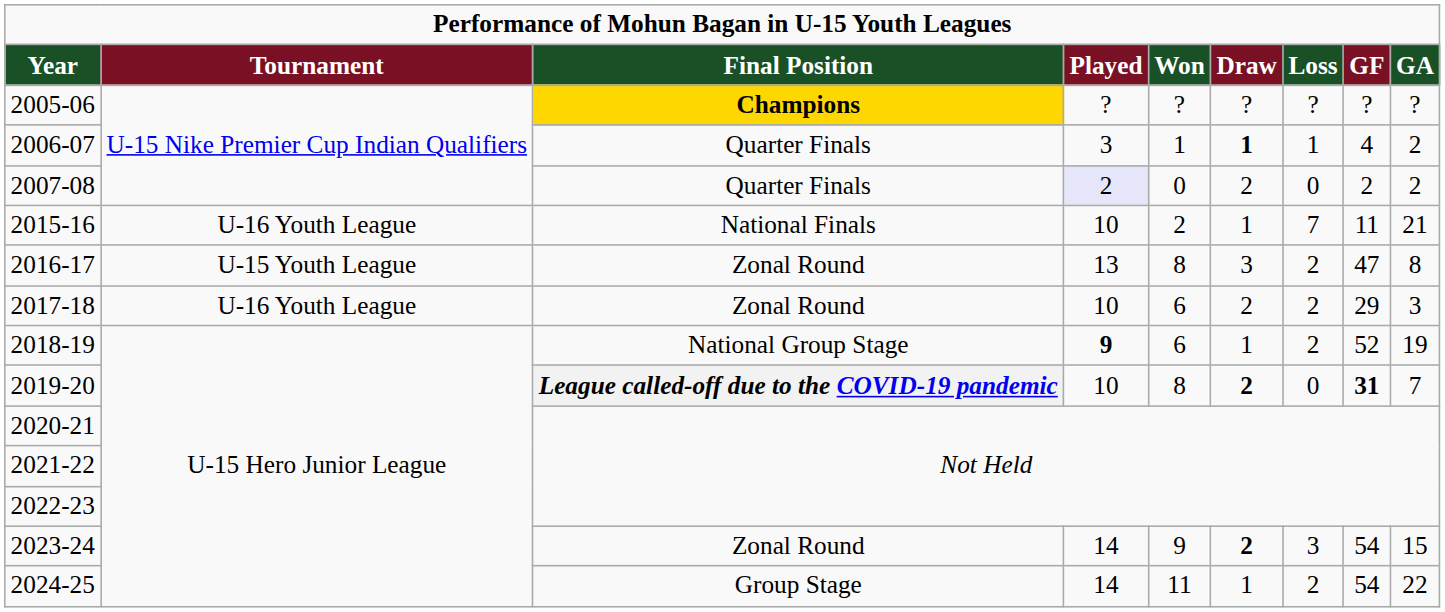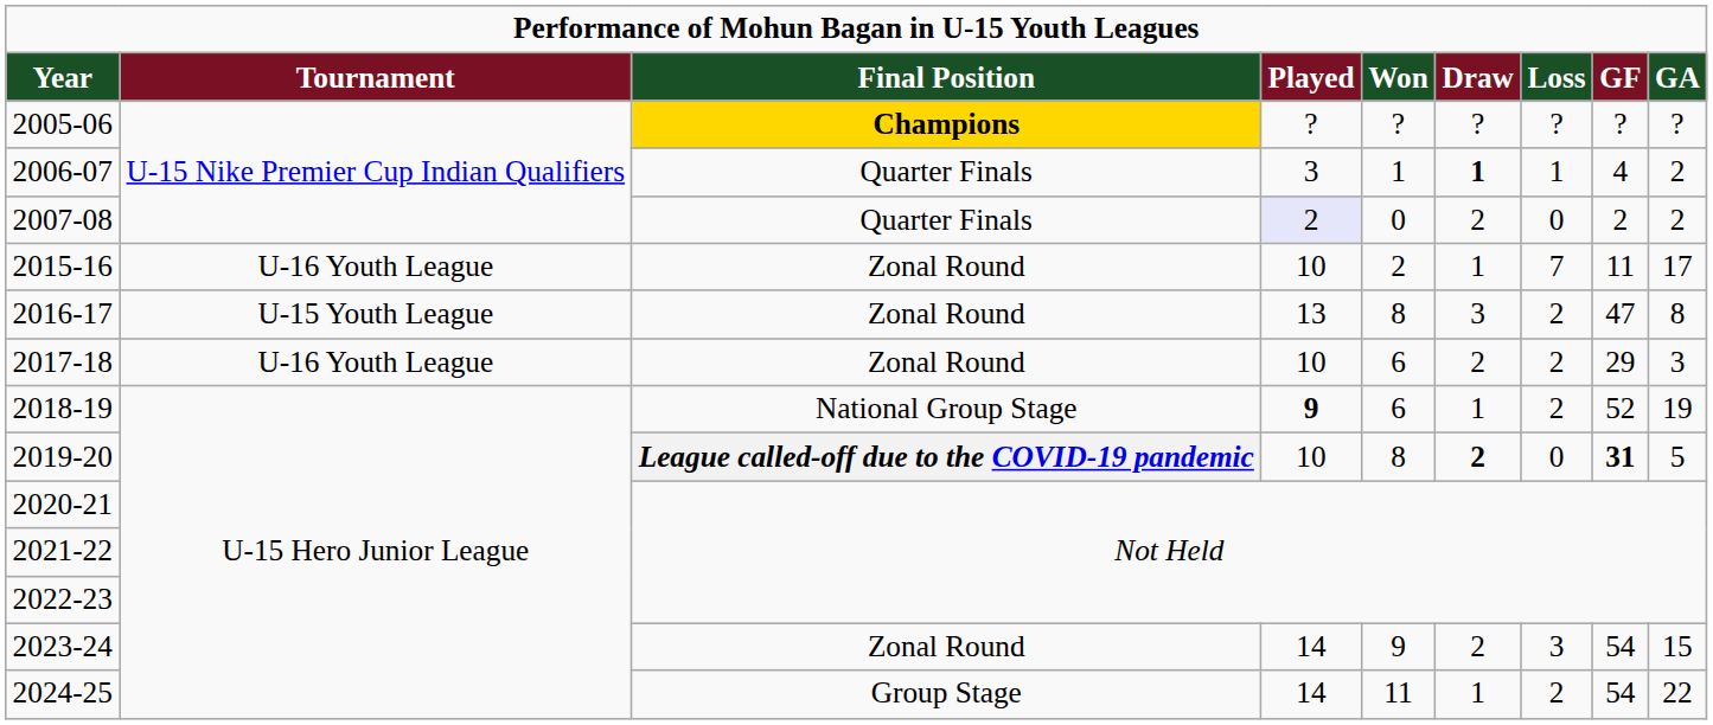2015-16 | Final Position: National Finals -> Zonal Round
2015-16 | GA: 21 -> 17
2019-20 | GA: 7 -> 5
2023-24 | Draw: bold -> normal
